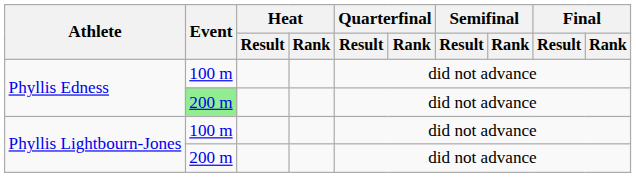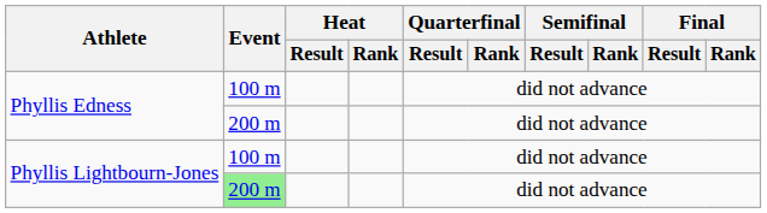Phyllis Edness / 200 m | Event: lightgreen background -> no background
Phyllis Lightbourn-Jones / 200 m | Event: no background -> lightgreen background
